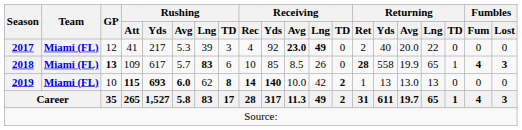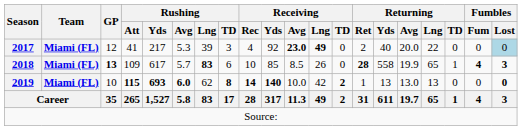2017 | Fumbles / Lost: no background -> lightblue background
2019 | Fumbles / Lost: normal -> bold
